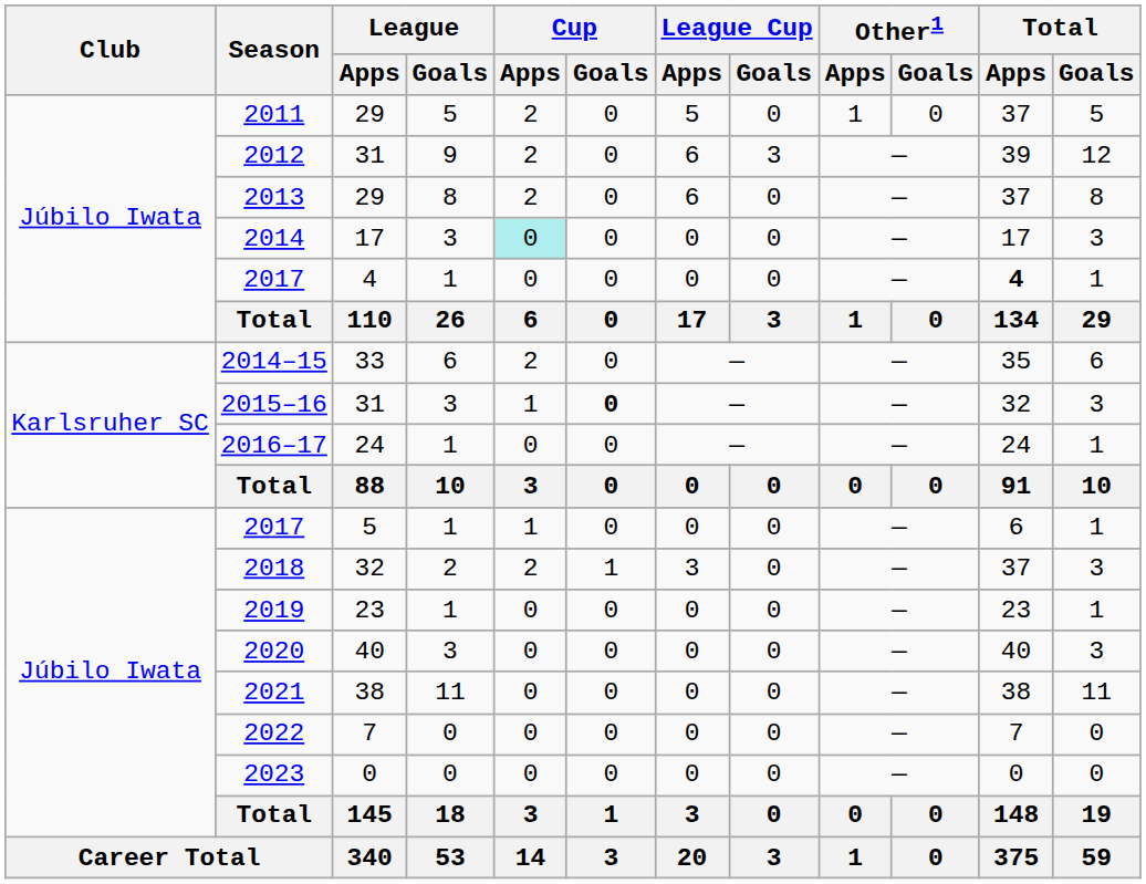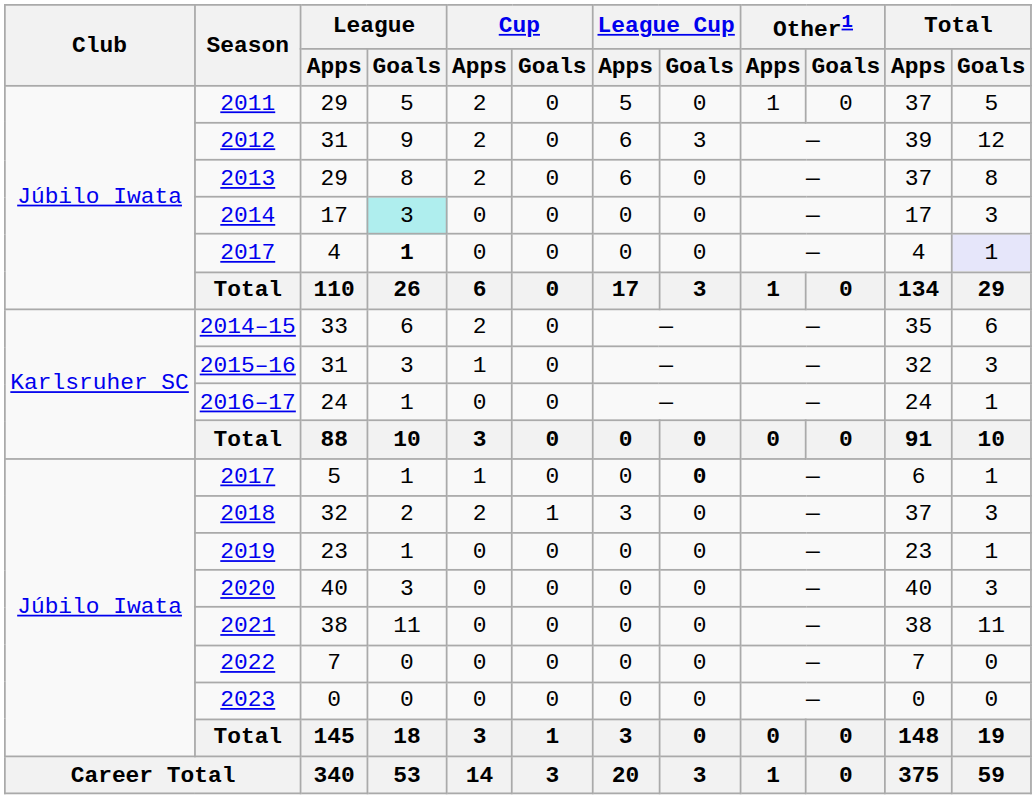2014 | League / Goals: no background -> paleturquoise background
2014 | Cup / Apps: paleturquoise background -> no background
2017 / 4 | League / Goals: normal -> bold
2017 / 4 | Total / Apps: bold -> normal
2017 / 4 | Total / Goals: no background -> lavender background
2015–16 | Cup / Goals: bold -> normal
2017 / 5 | League Cup / Goals: normal -> bold
